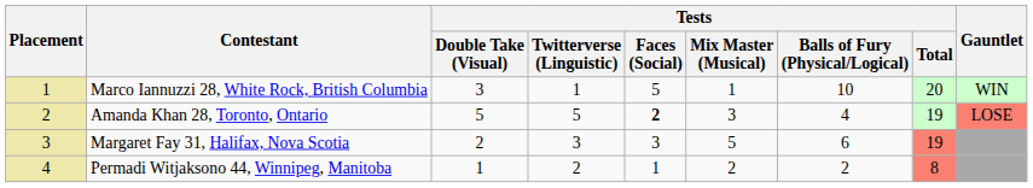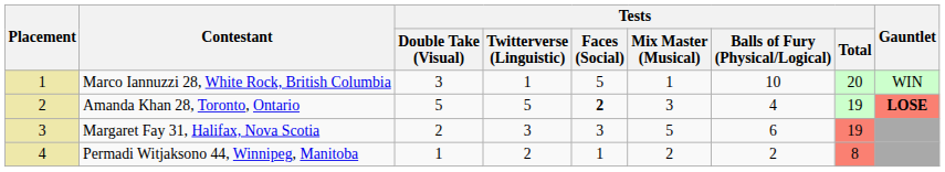Amanda Khan 28, Toronto, Ontario | Gauntlet: normal -> bold
